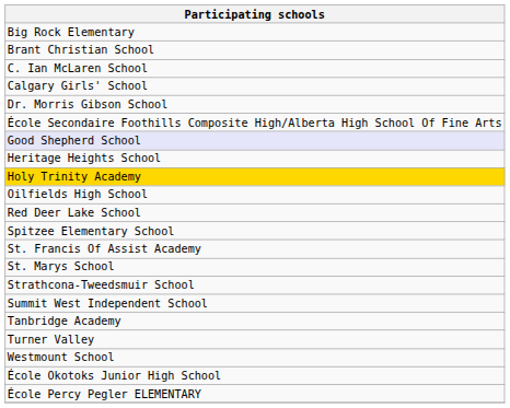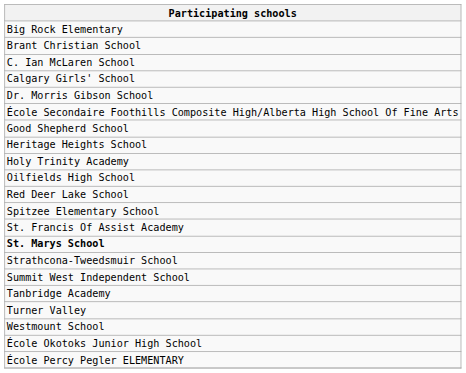row 8 | column 1: lavender background -> no background
row 10 | column 1: gold background -> no background
row 15 | column 1: normal -> bold
